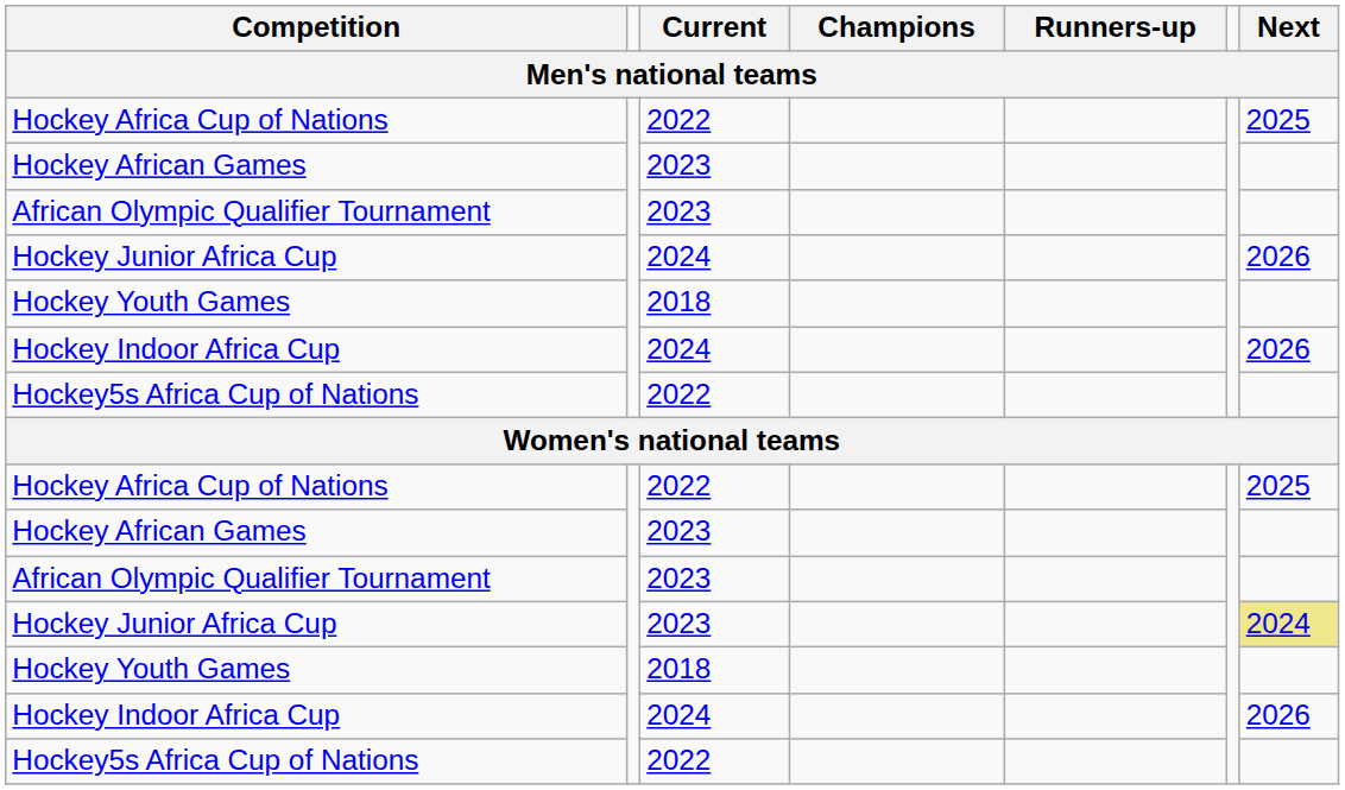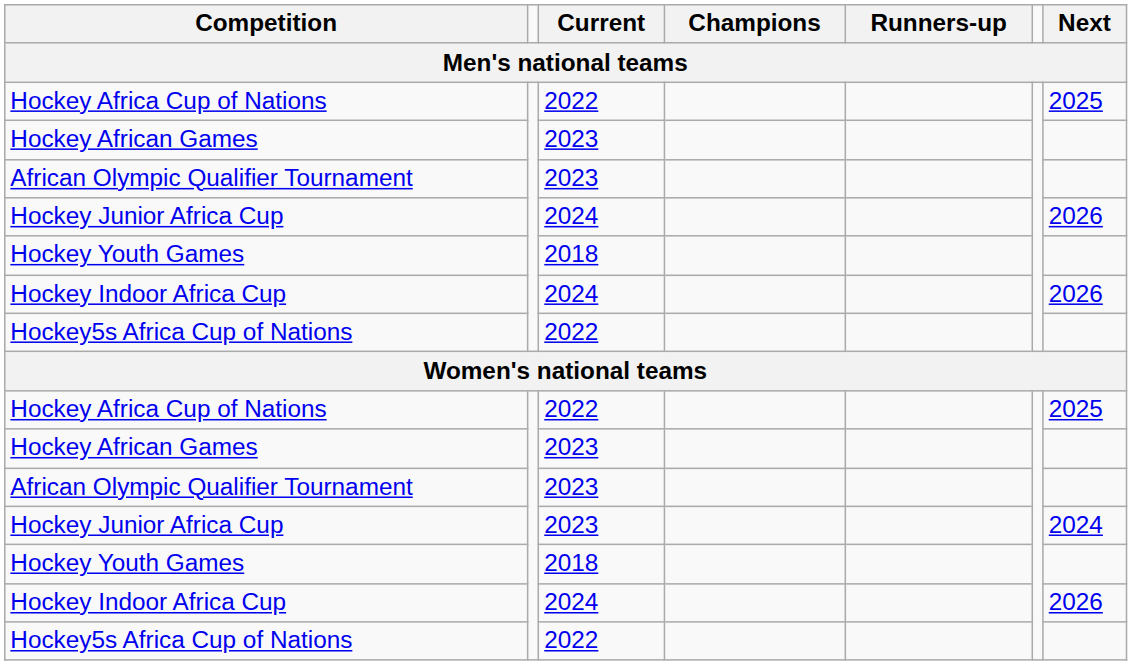Hockey Junior Africa Cup / 2023 | Next: khaki background -> no background
